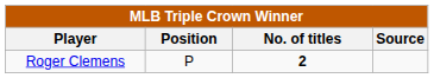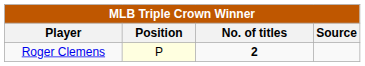Roger Clemens | Position: no background -> lightyellow background
